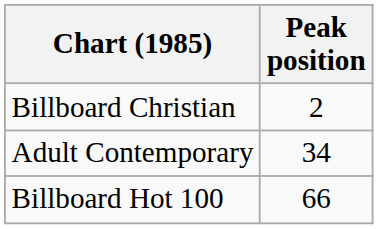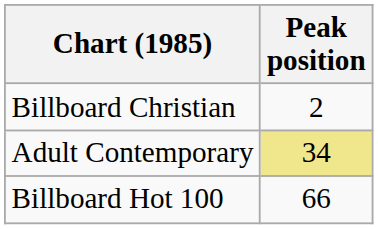Adult Contemporary | Peak position: no background -> khaki background
